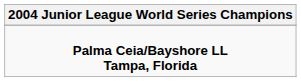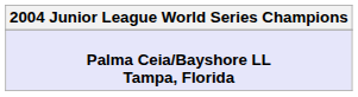row 2 | column 1: no background -> lavender background
